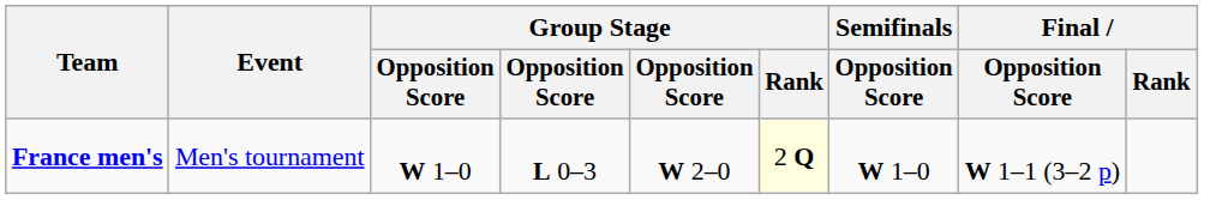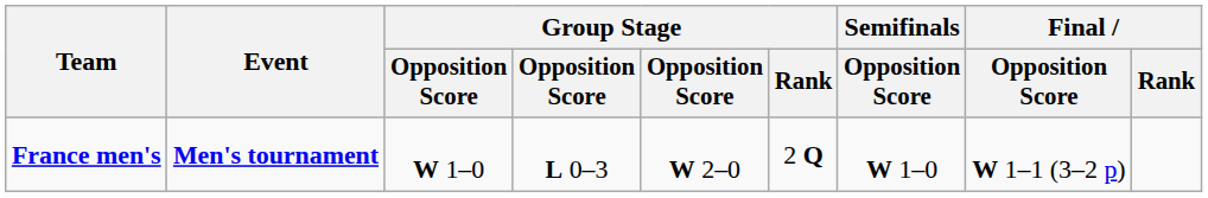France men's | Event: normal -> bold
France men's | Group Stage / Rank: lightyellow background -> no background
